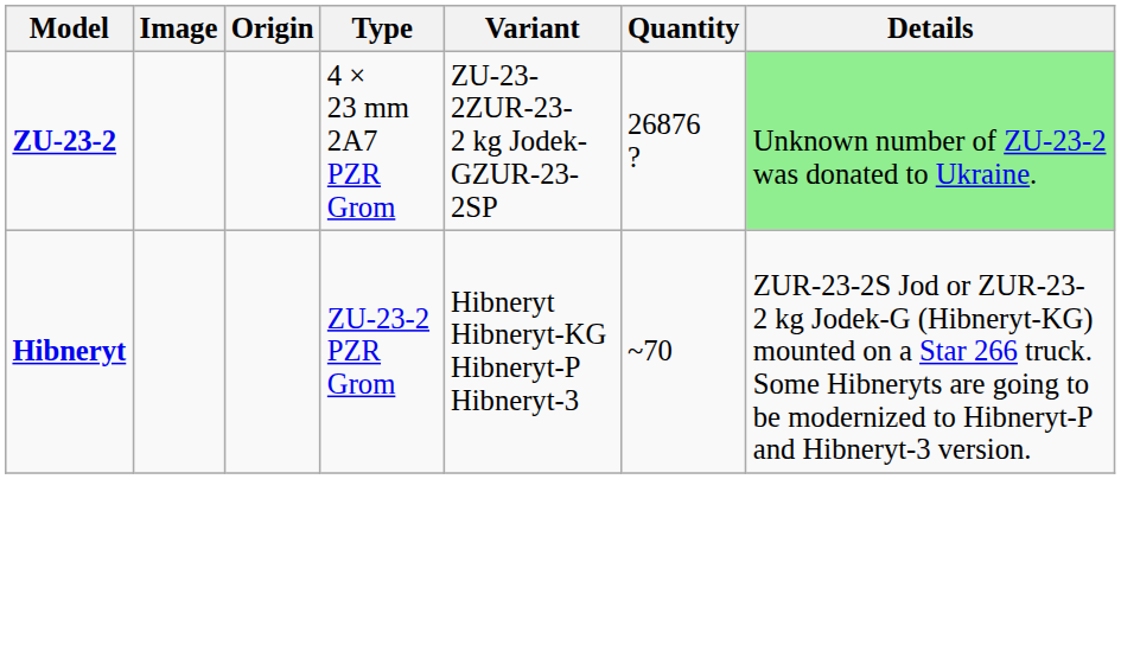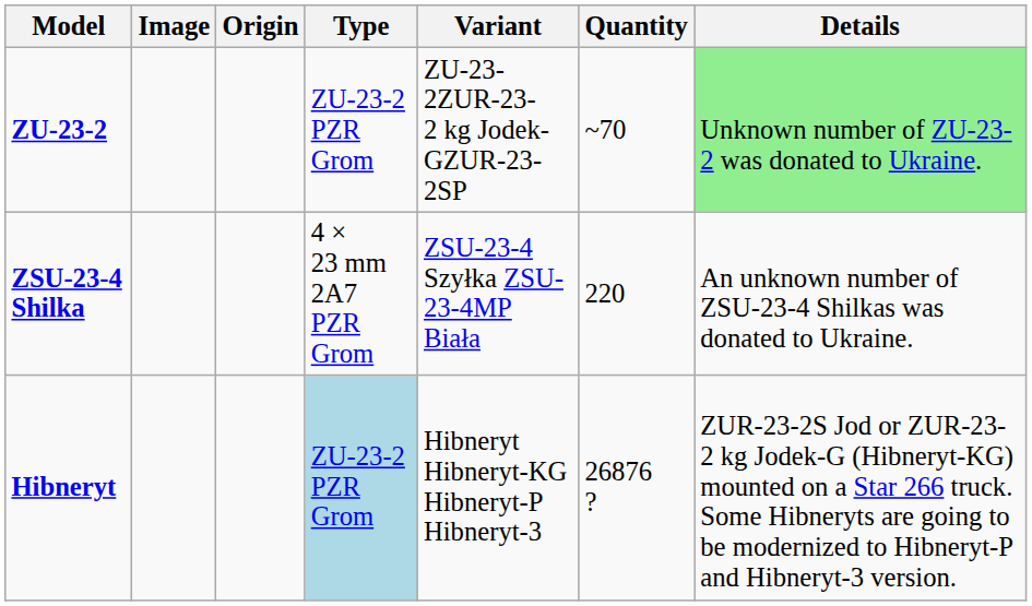ZU-23-2 | Type: 4 × 23 mm 2A7 PZR Grom -> ZU-23-2 PZR Grom
ZU-23-2 | Quantity: 26876 ? -> ~70
+ row: ZSU-23-4 Shilka | 4 × 23 mm 2A7 PZR Grom | ZSU-23-4 Szyłka ZSU-23-4MP Biała | 220 | An unknown number of ZSU-23-4 Shilkas was donated to Ukraine.
Hibneryt | Type: no background -> lightblue background
Hibneryt | Quantity: ~70 -> 26876 ?
